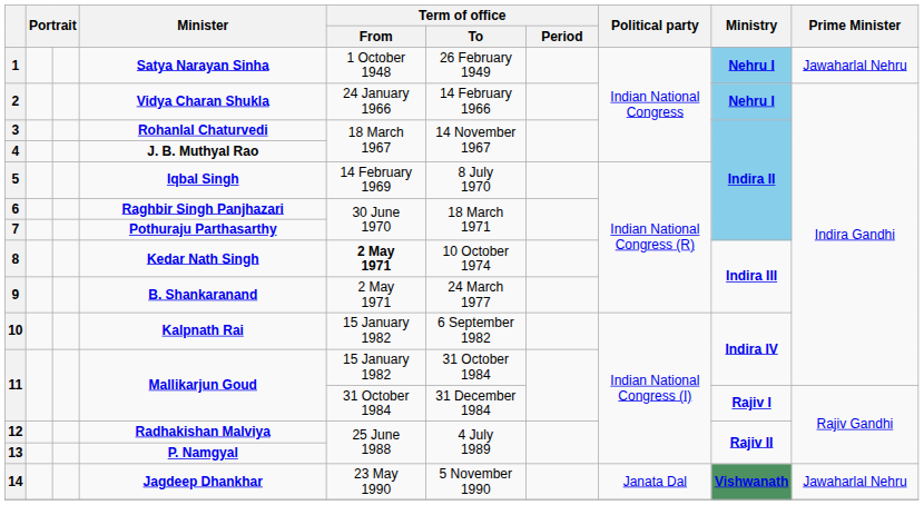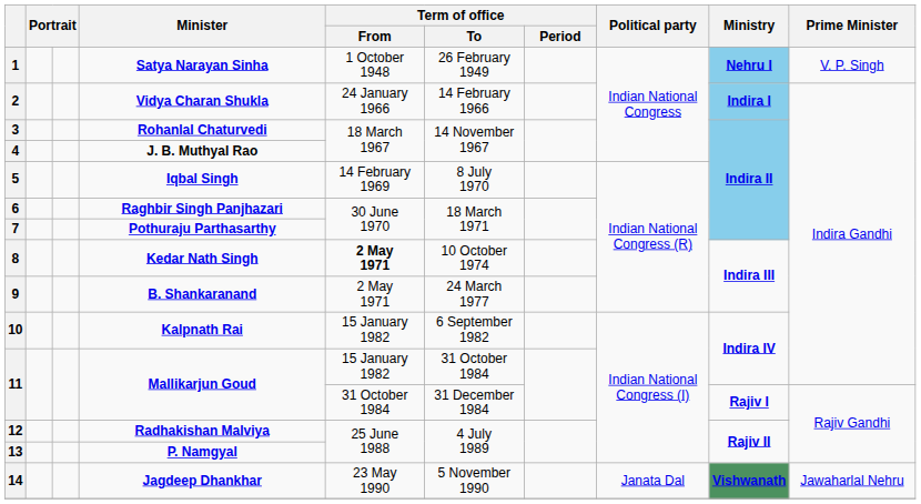1 | Prime Minister: Jawaharlal Nehru -> V. P. Singh
2 | Ministry: Nehru I -> Indira I
